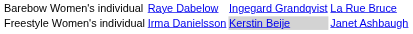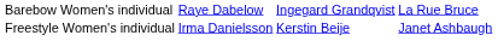Freestyle Women's individual | column 3: lightgrey background -> no background
